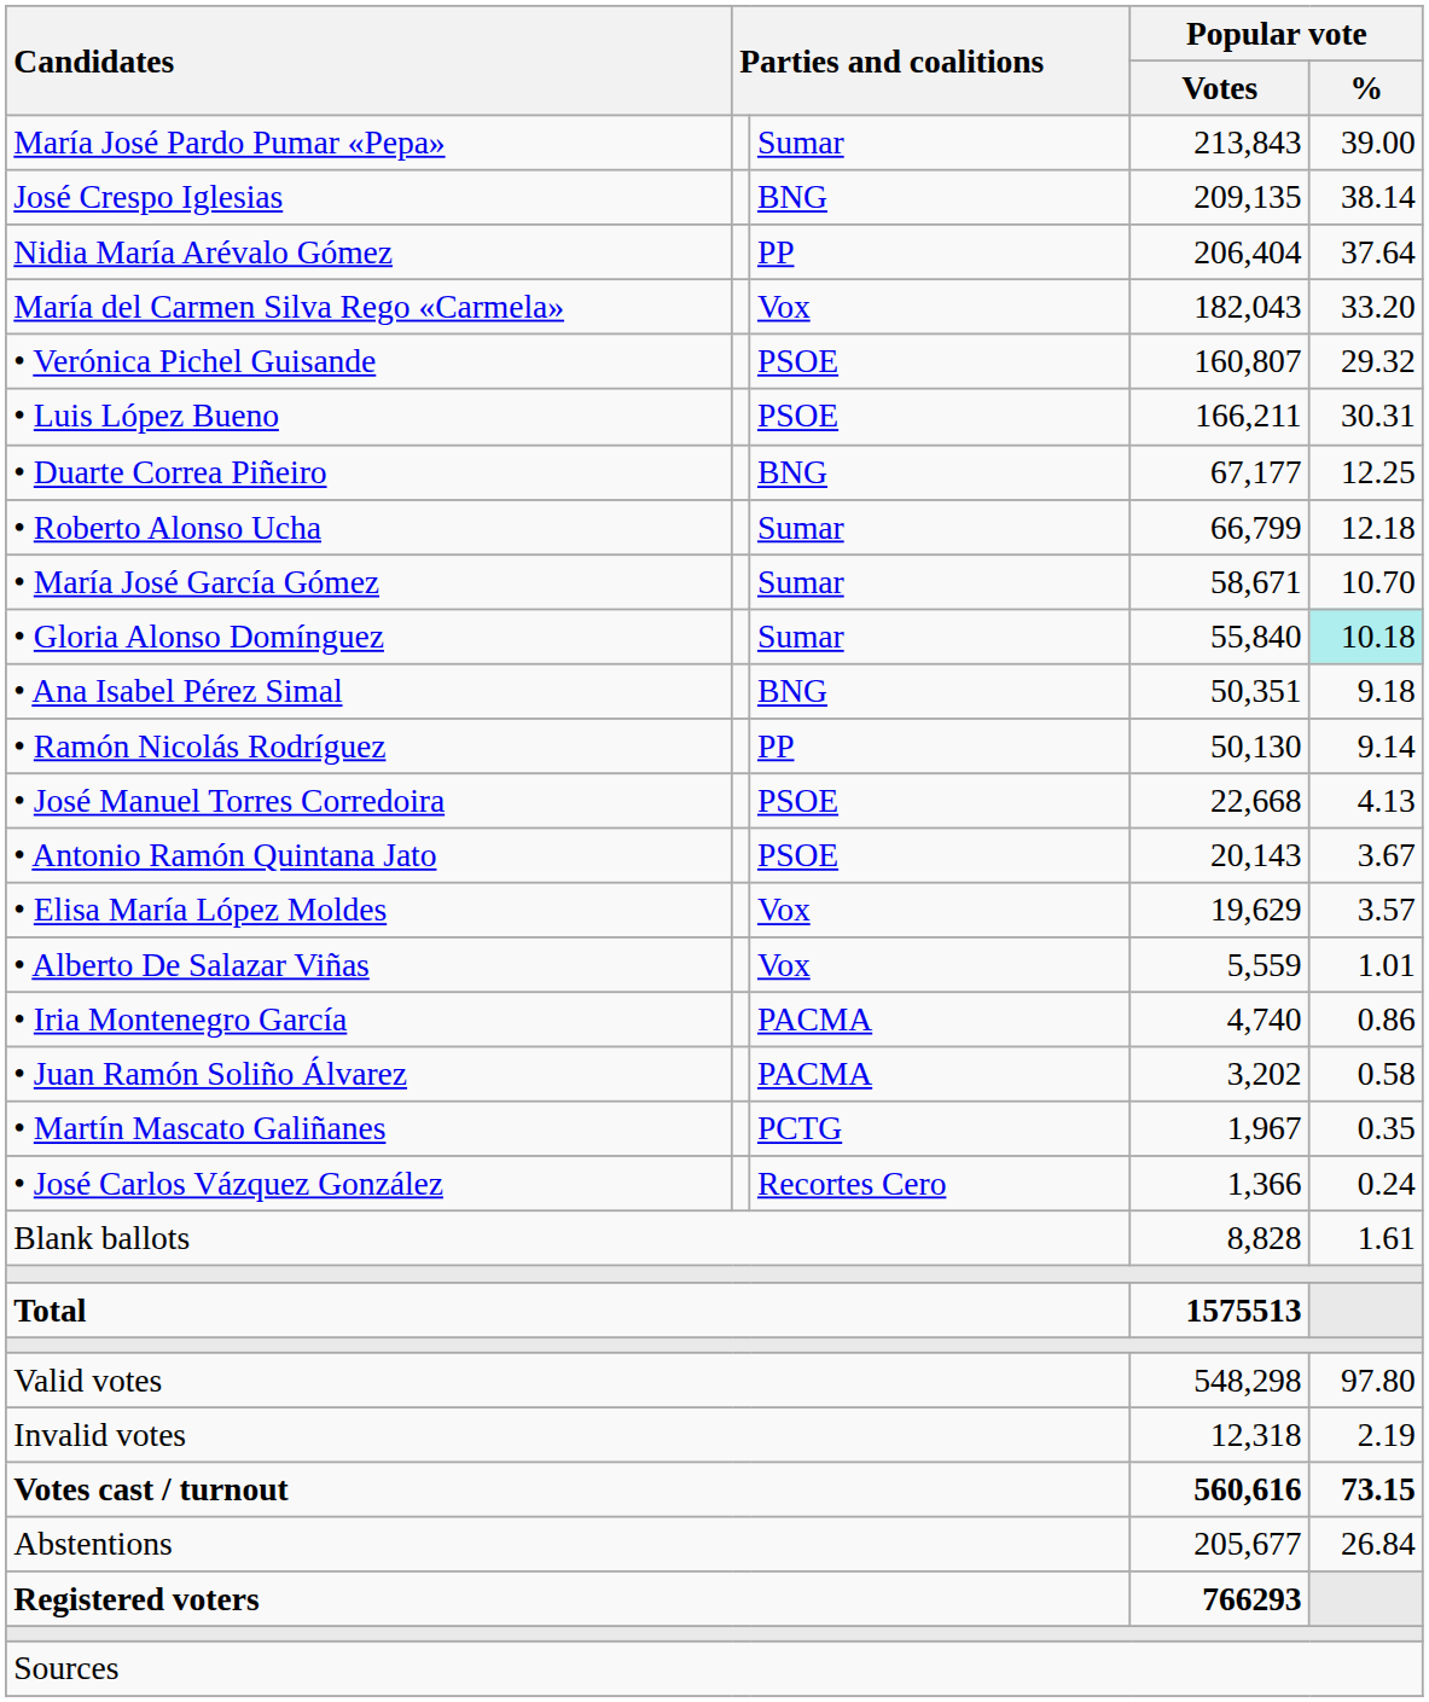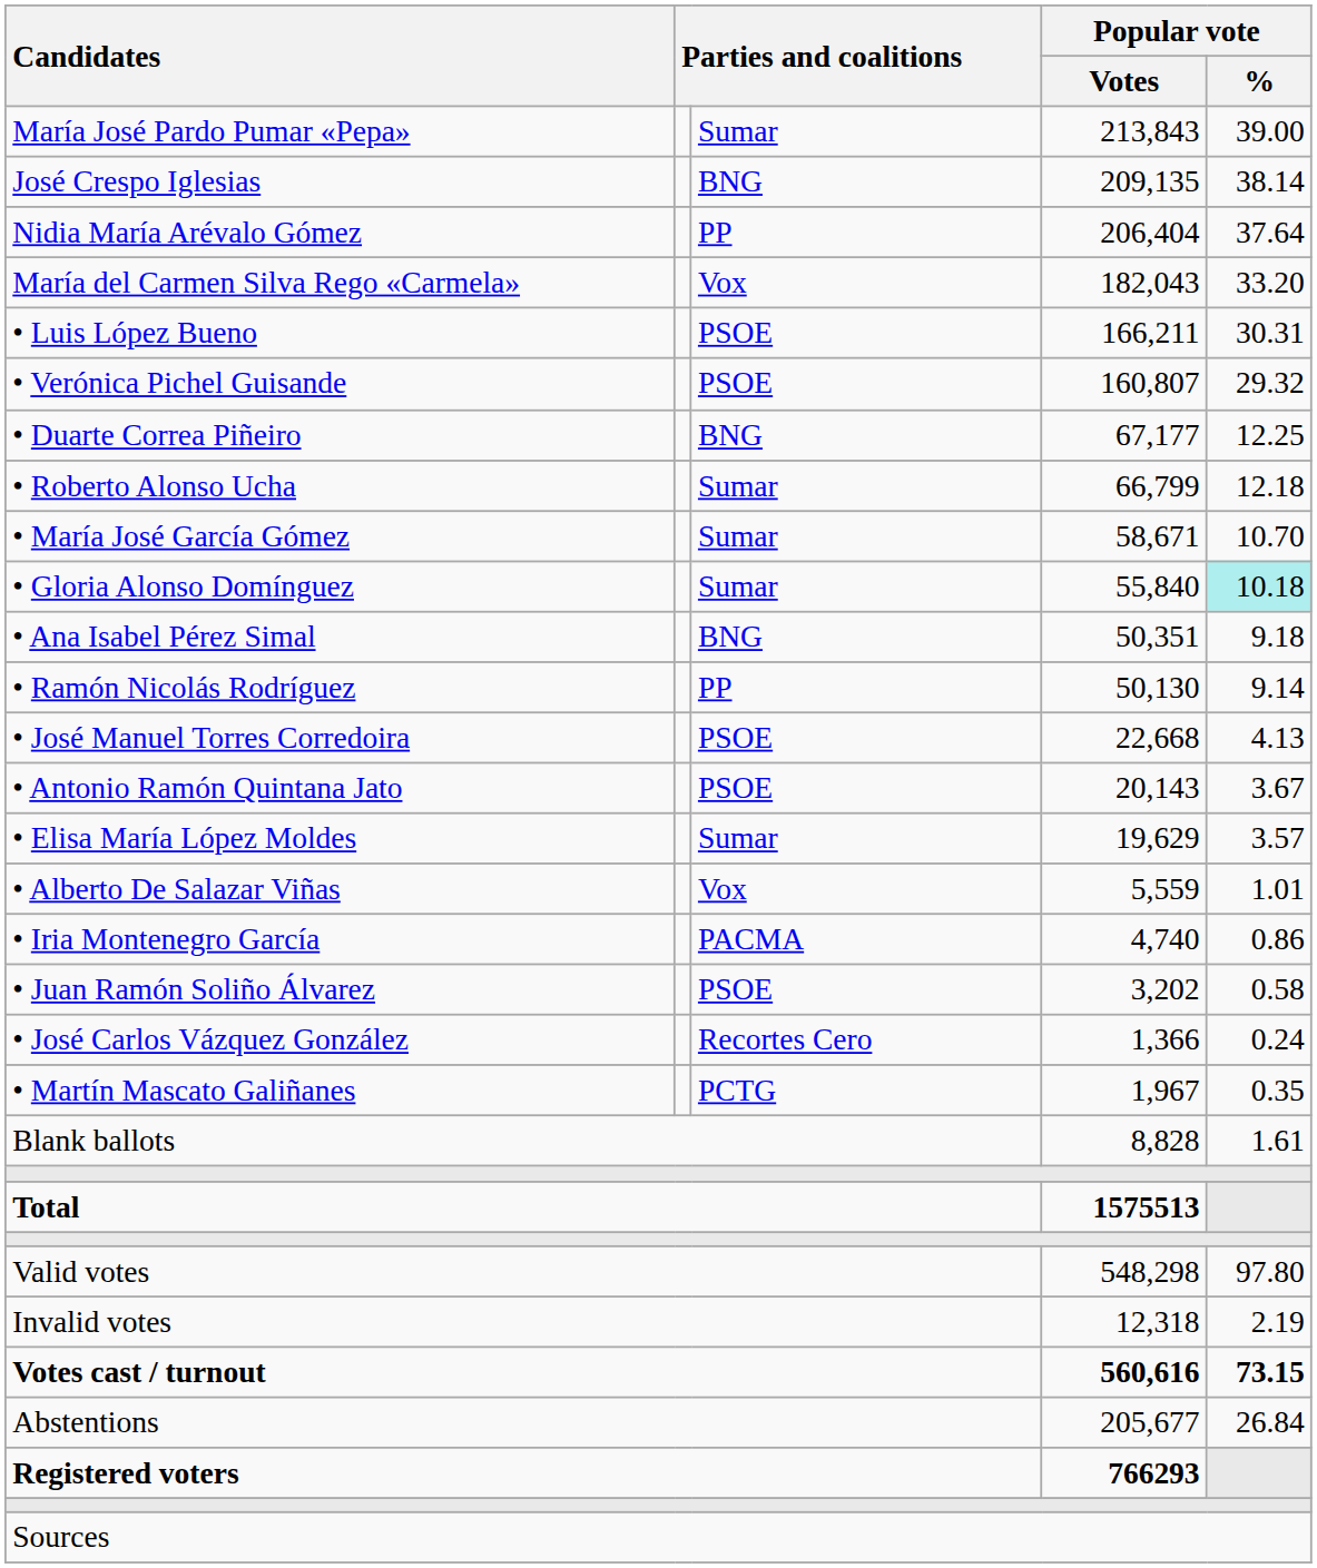rows swapped: • Luis López Bueno <-> • Verónica Pichel Guisande
• Elisa María López Moldes | column 3: Vox -> Sumar
• Juan Ramón Soliño Álvarez | column 3: PACMA -> PSOE
rows swapped: • Martín Mascato Galiñanes <-> • José Carlos Vázquez González
